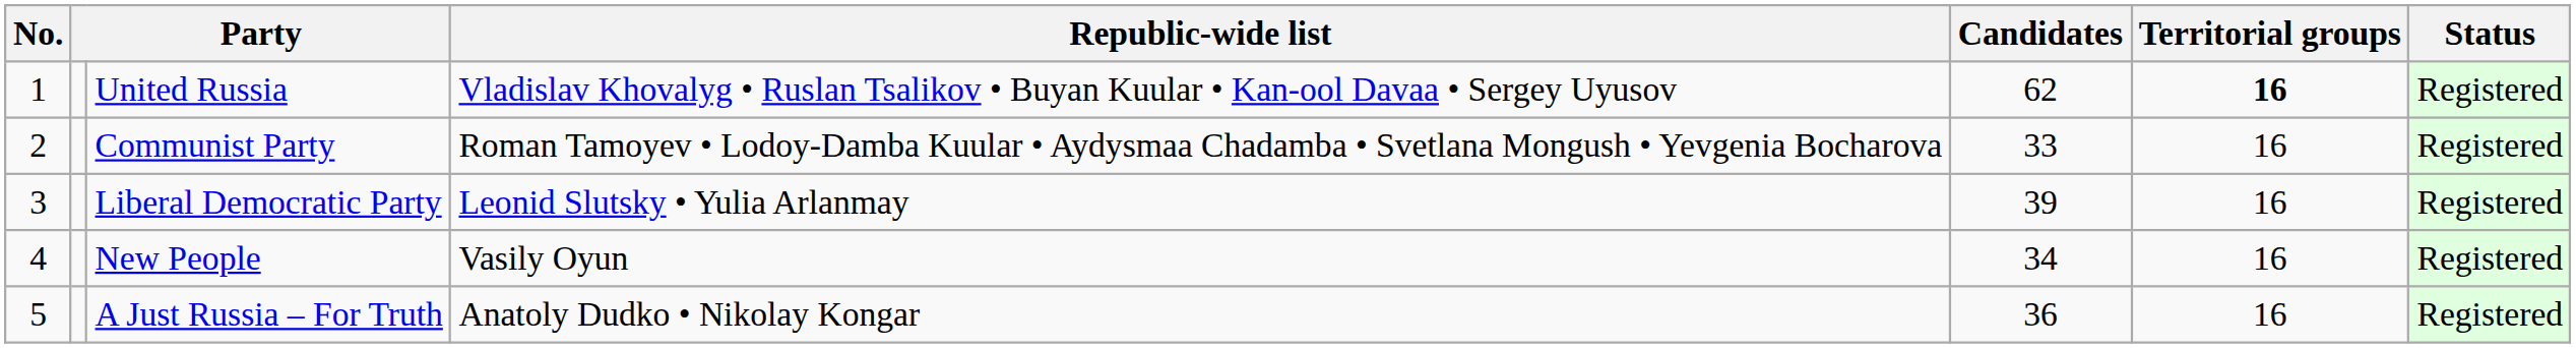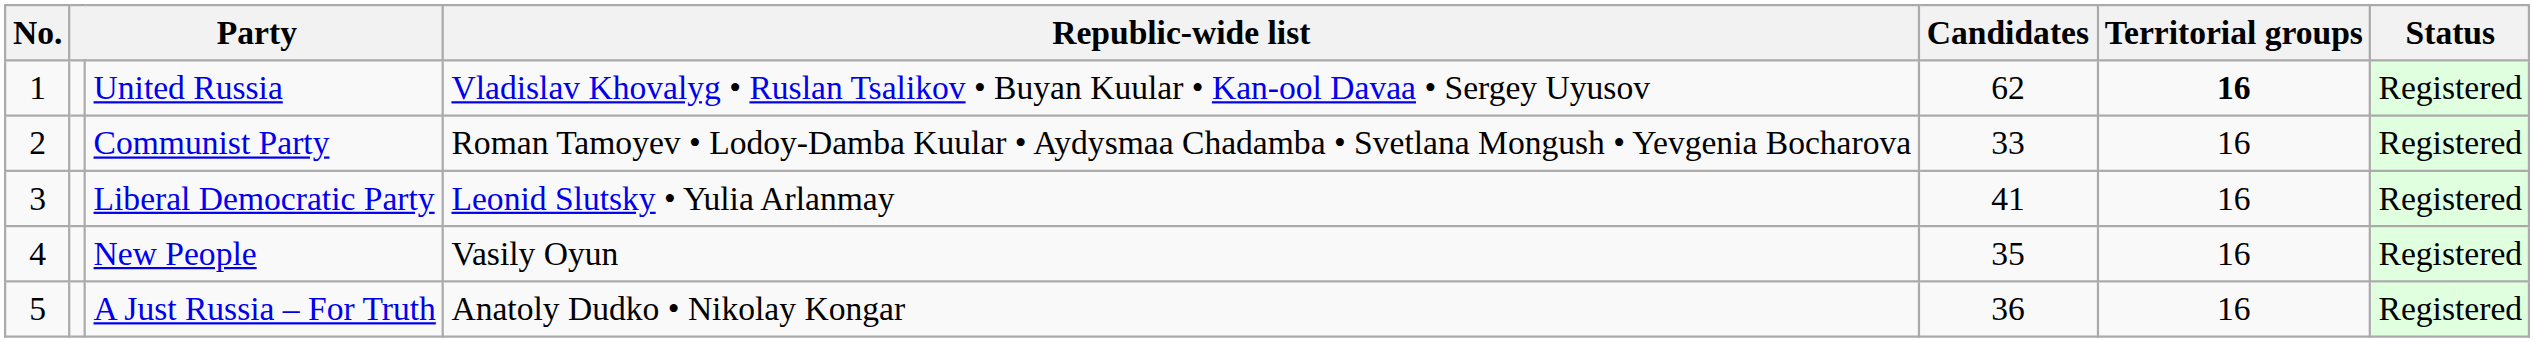Liberal Democratic Party | Candidates: 39 -> 41
New People | Candidates: 34 -> 35
